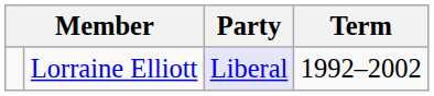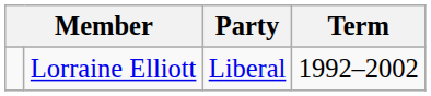Lorraine Elliott | Party: lavender background -> no background
